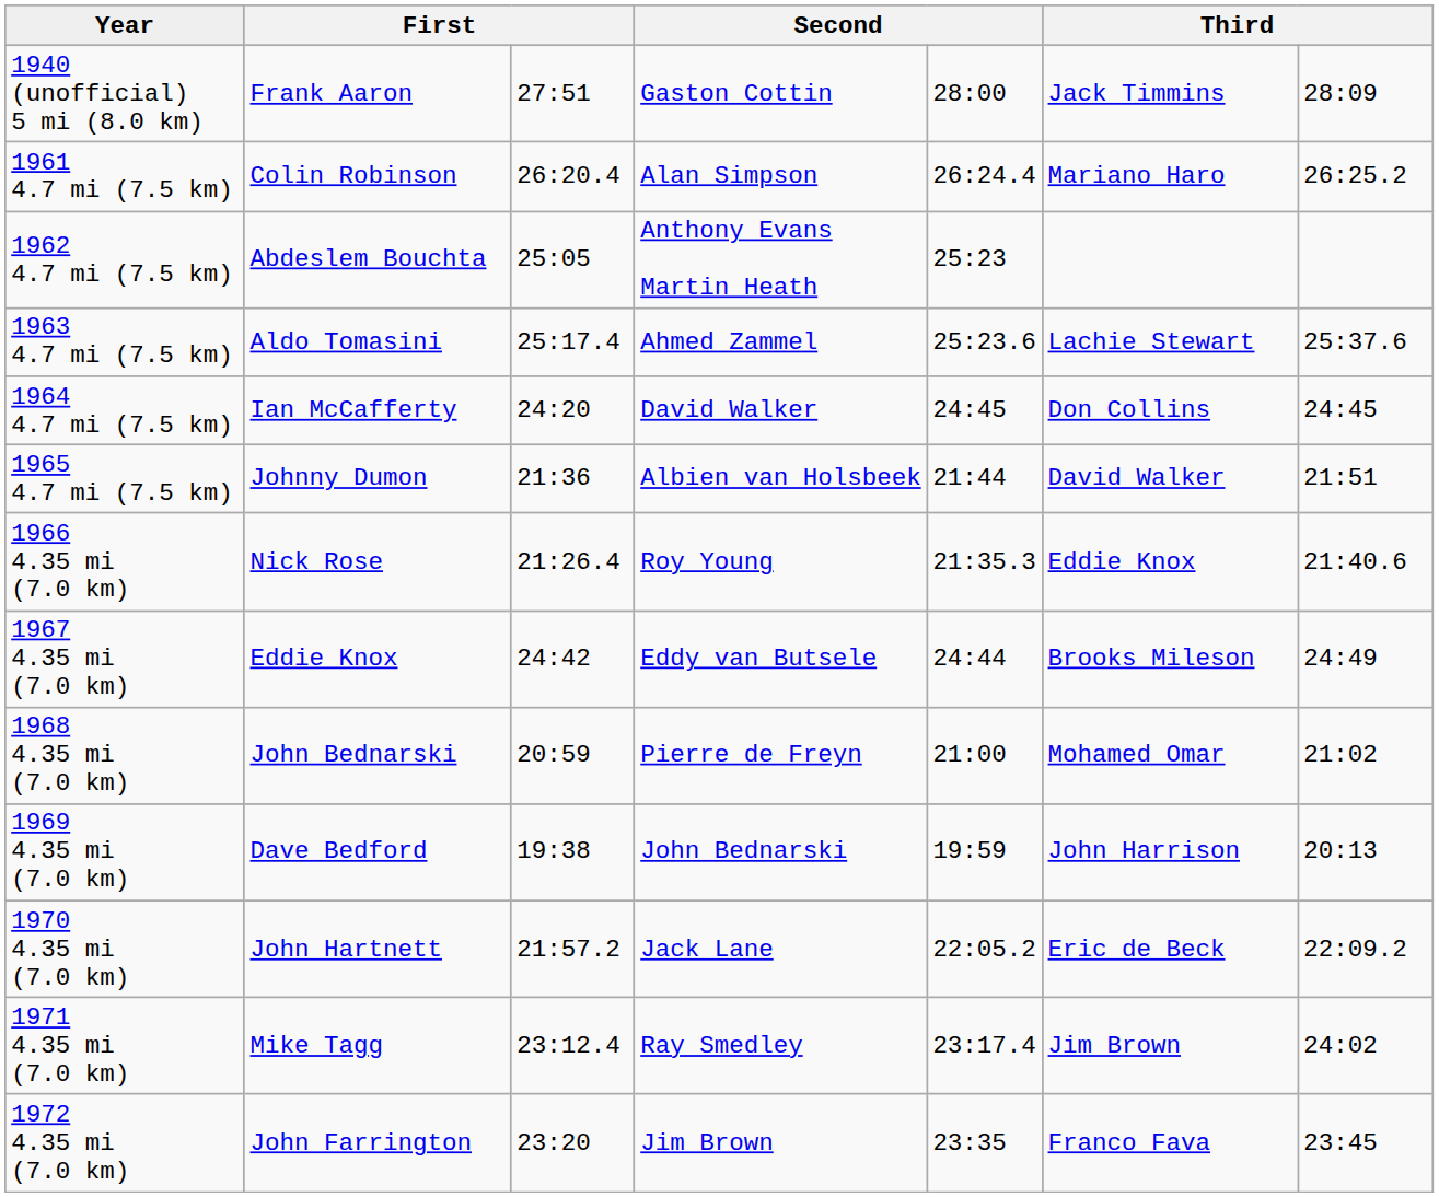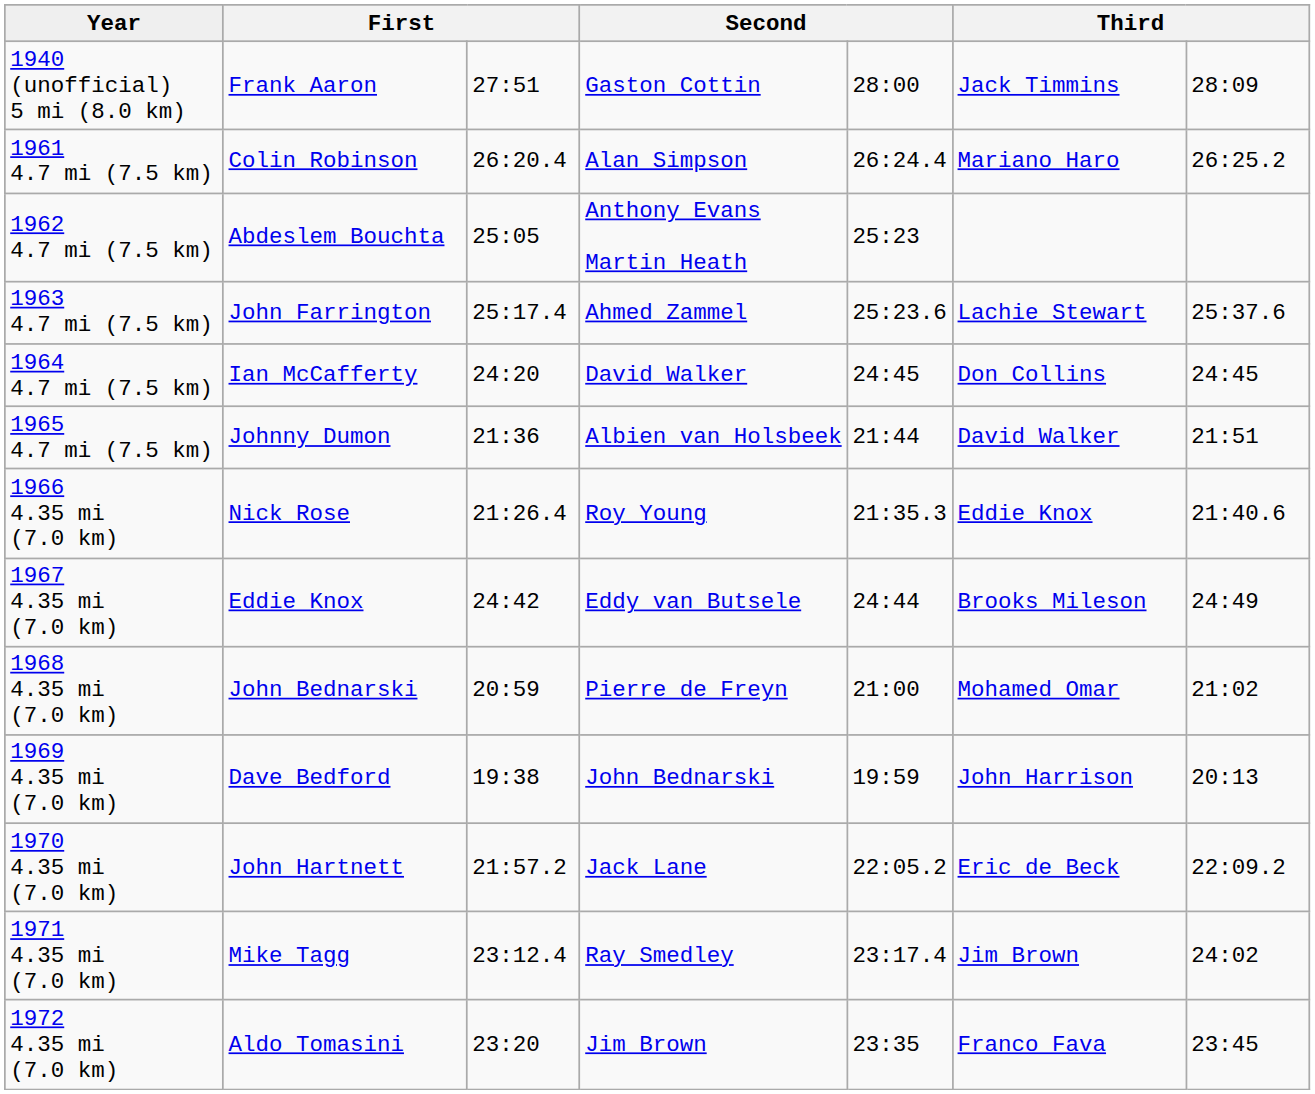1963 4.7 mi (7.5 km) | column 2: Aldo Tomasini -> John Farrington
1972 4.35 mi (7.0 km) | column 2: John Farrington -> Aldo Tomasini
